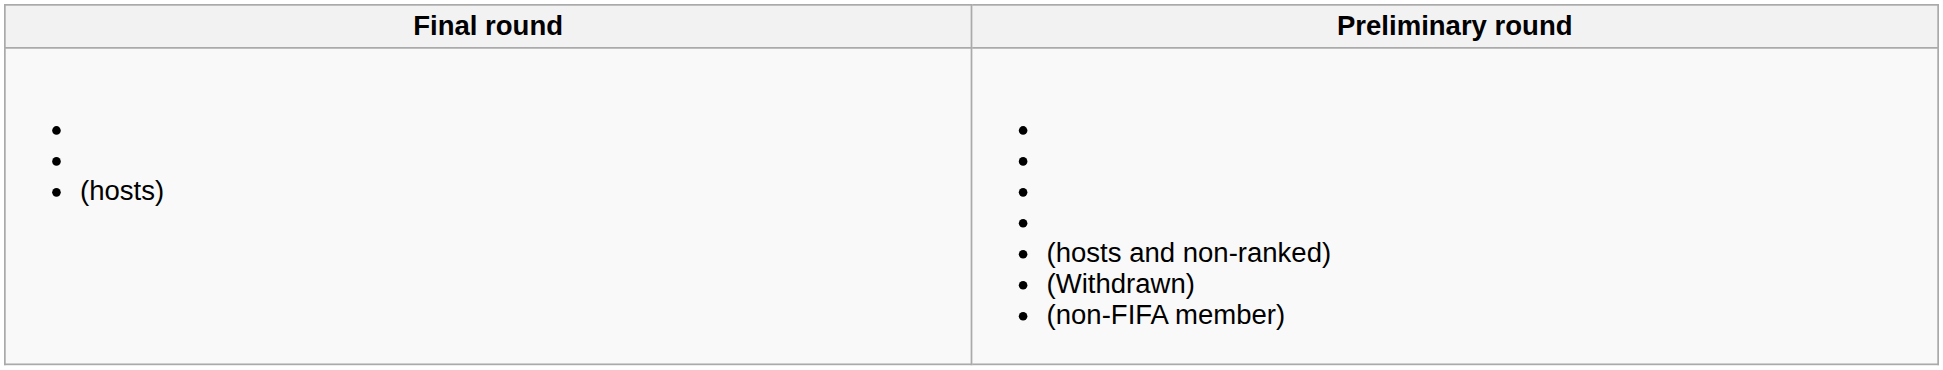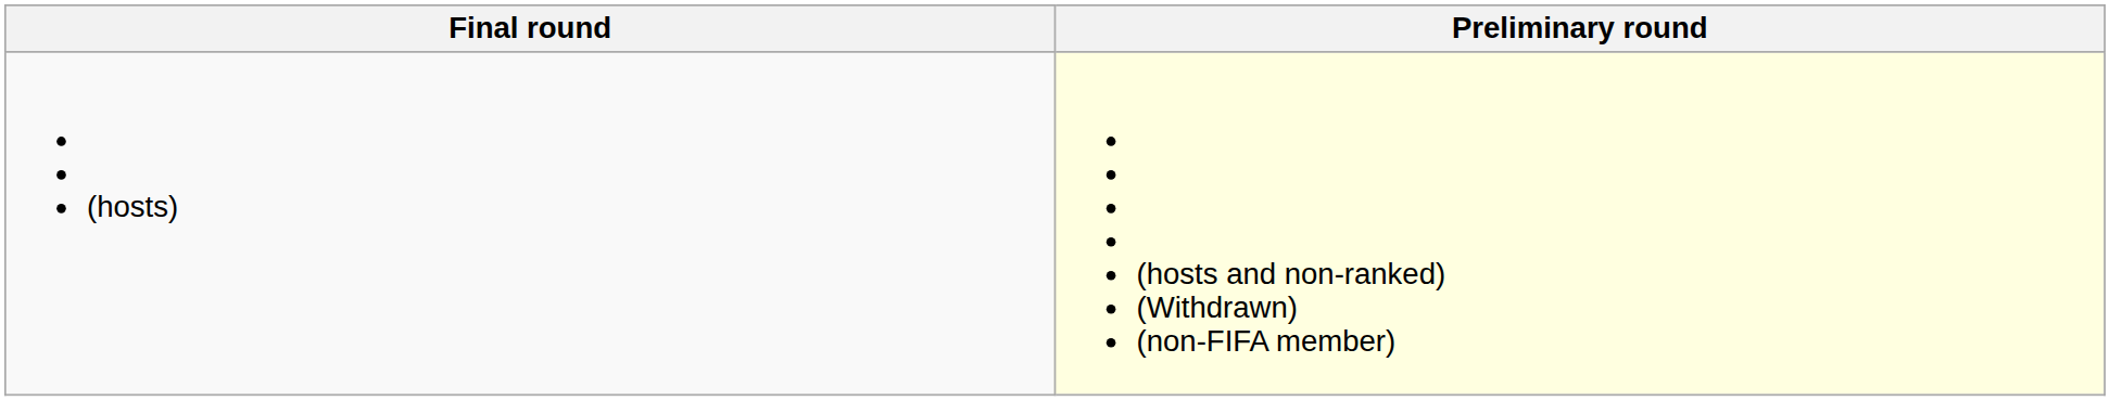(hosts) | Preliminary round: no background -> lightyellow background
